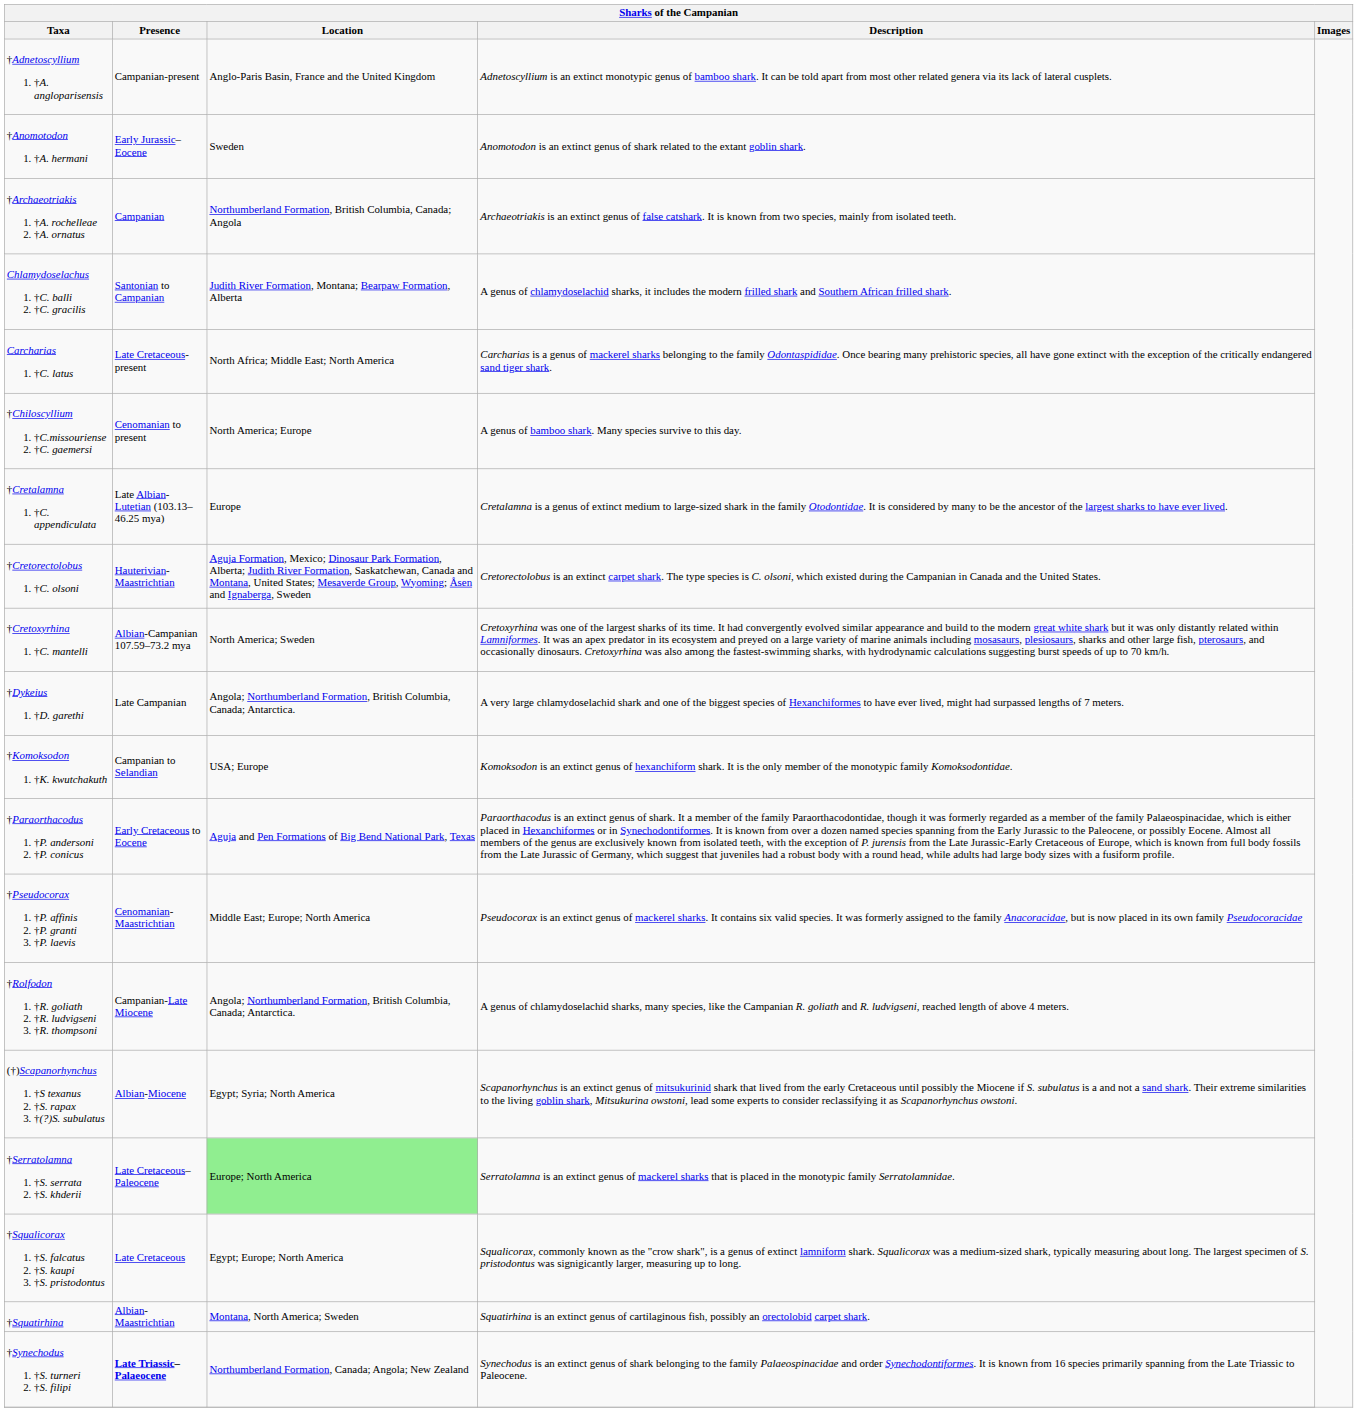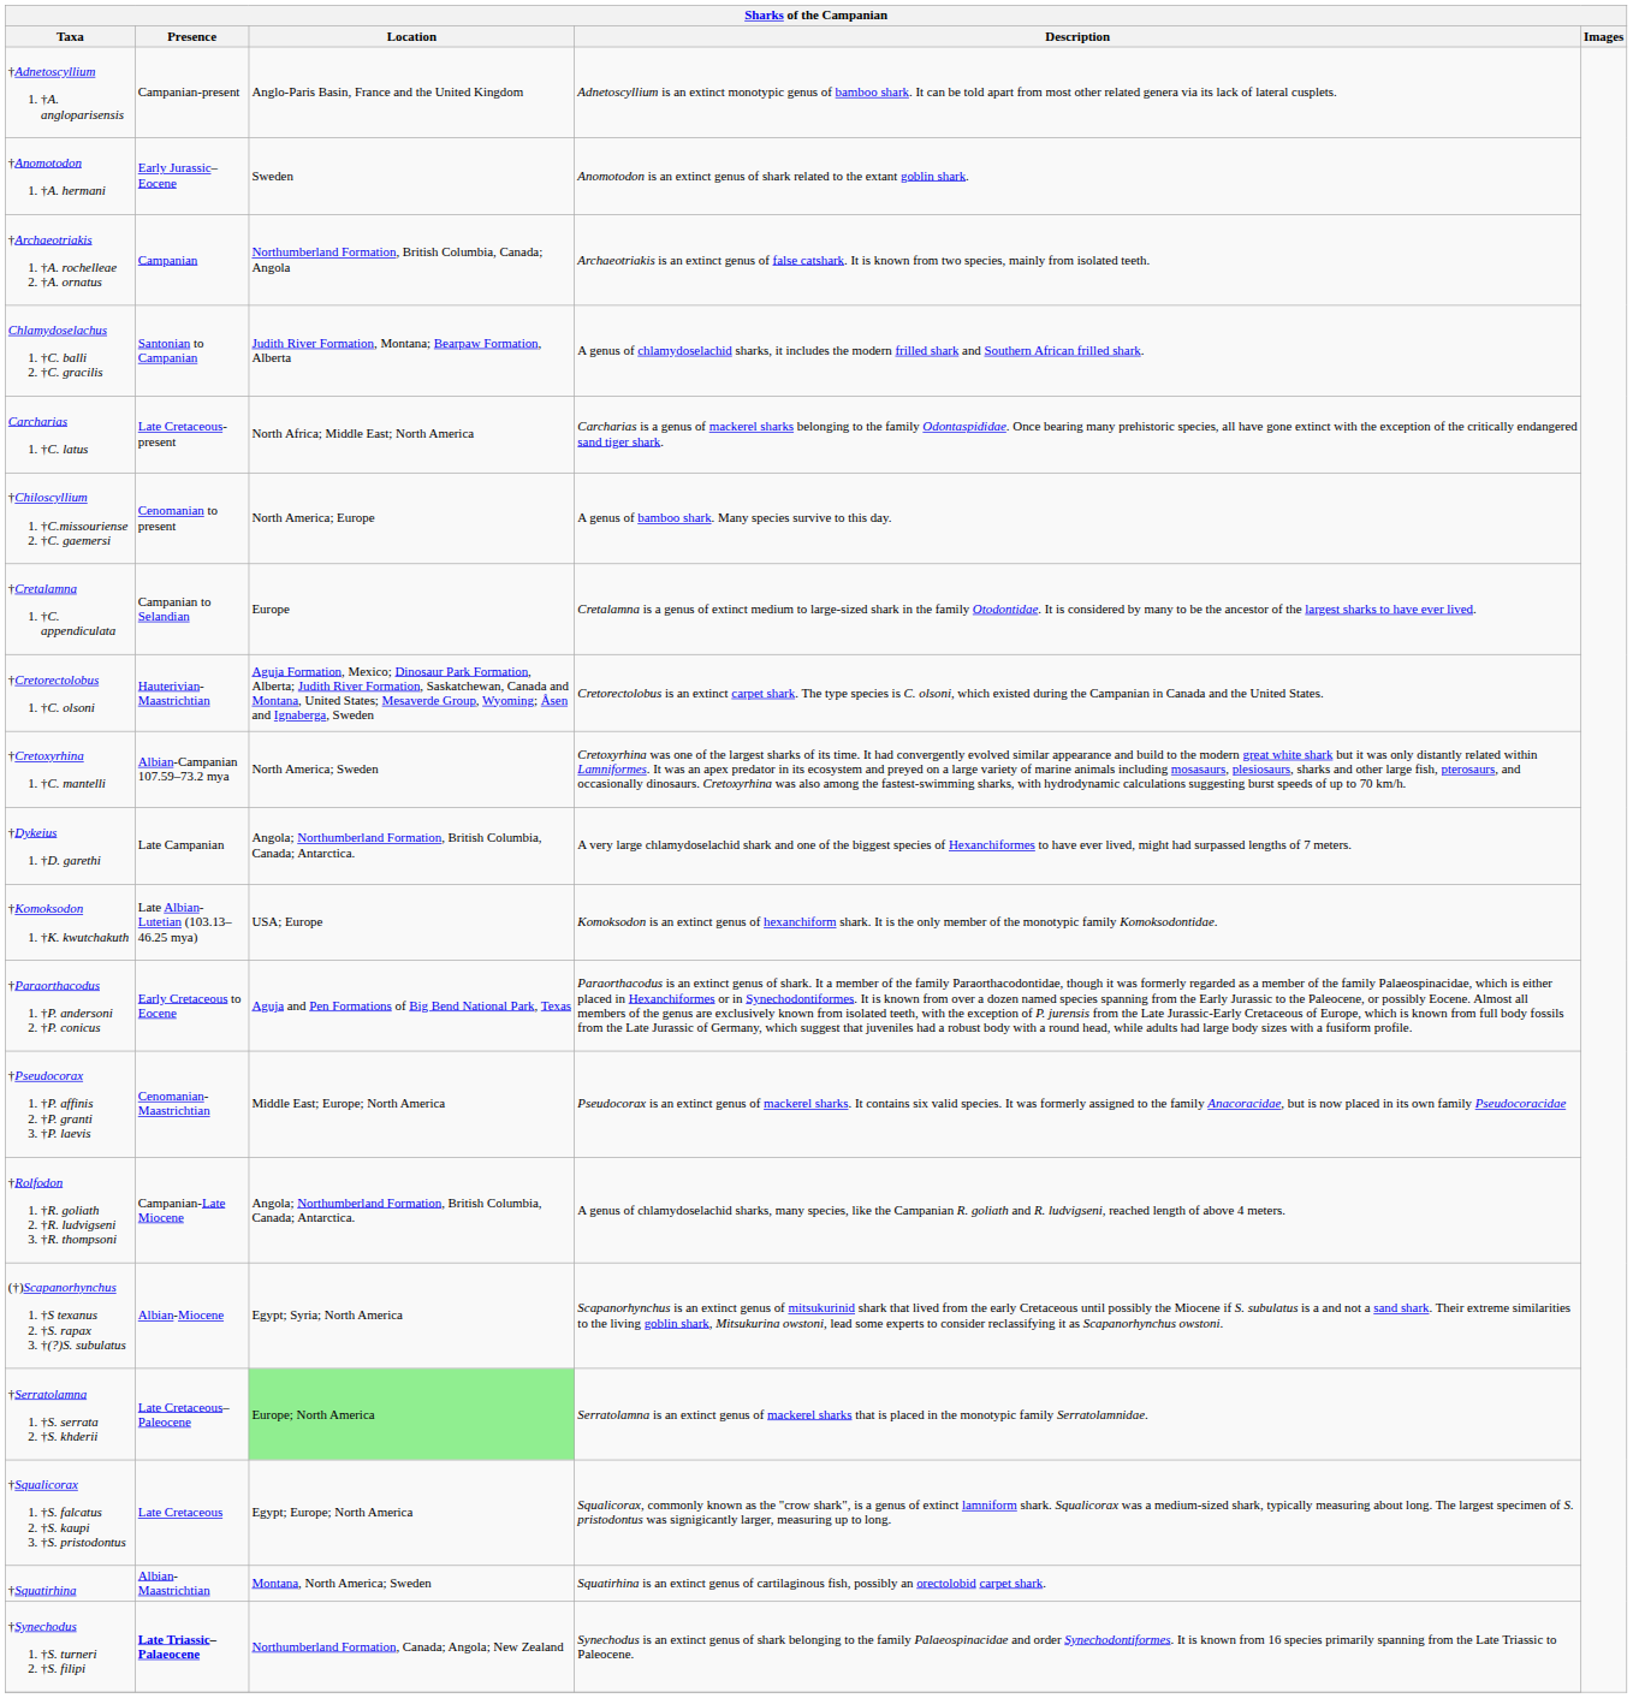†Cretalamna †C. appendiculata | Presence: Late Albian-Lutetian (103.13–46.25 mya) -> Campanian to Selandian
†Komoksodon †K. kwutchakuth | Presence: Campanian to Selandian -> Late Albian-Lutetian (103.13–46.25 mya)
